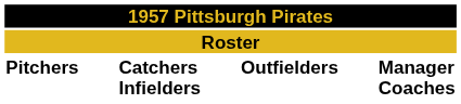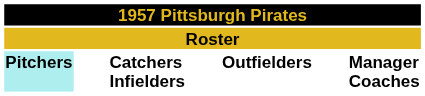Pitchers | column 1: no background -> paleturquoise background
